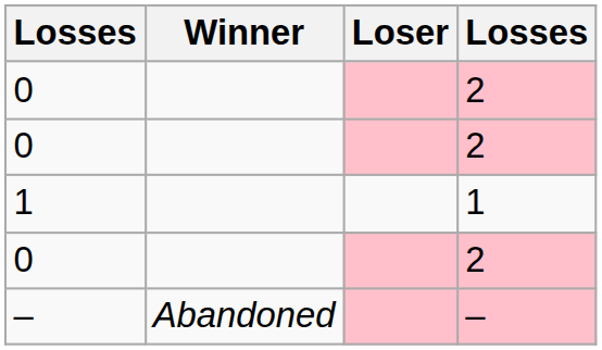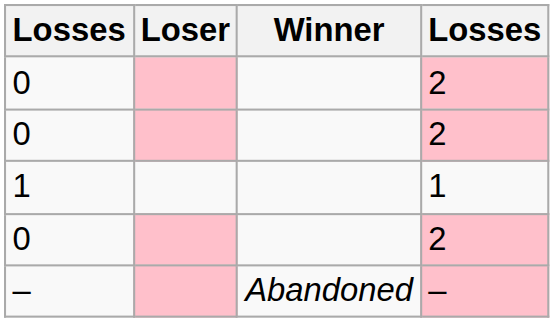columns swapped: Winner <-> Loser
